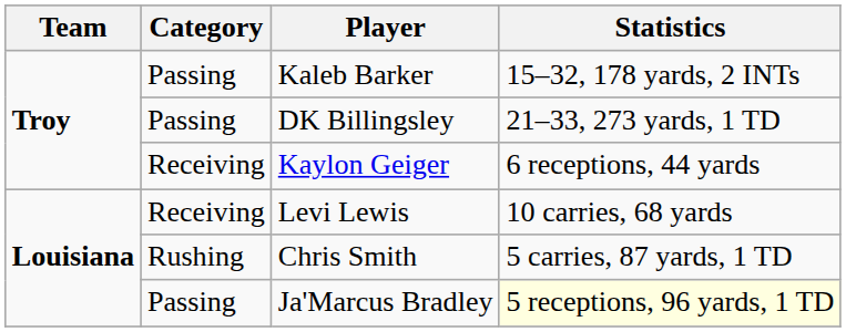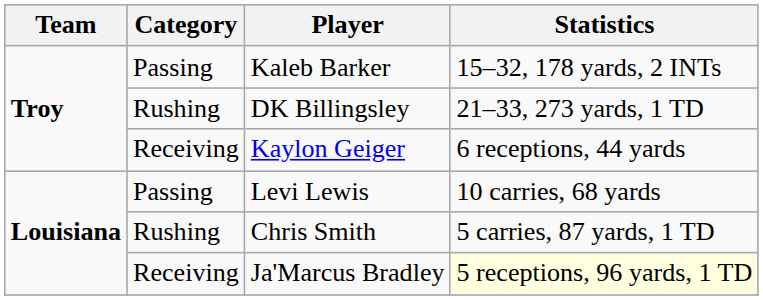DK Billingsley | Category: Passing -> Rushing
Levi Lewis | Category: Receiving -> Passing
Ja'Marcus Bradley | Category: Passing -> Receiving
